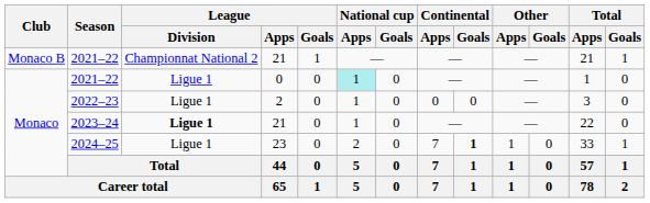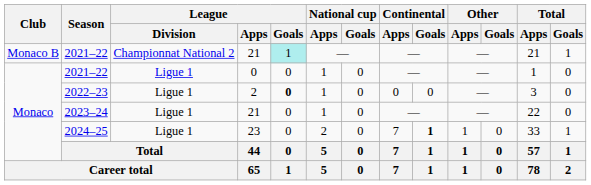2021–22 / 21 | League / Goals: no background -> paleturquoise background
2021–22 / 0 | National cup / Apps: paleturquoise background -> no background
2022–23 | League / Goals: normal -> bold
2023–24 | League / Division: bold -> normal
